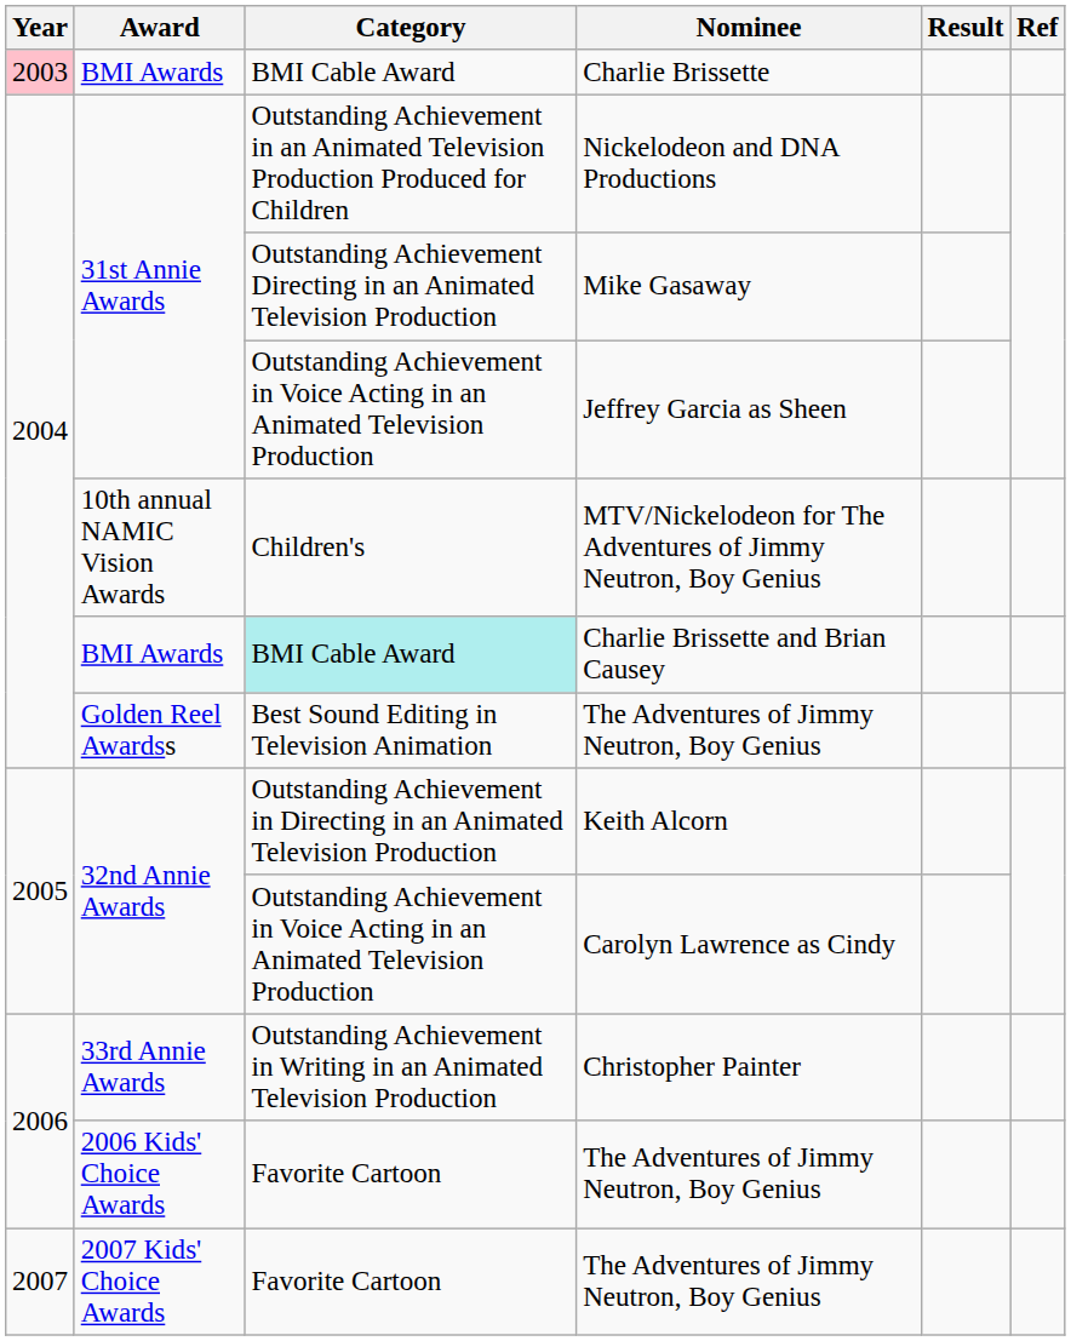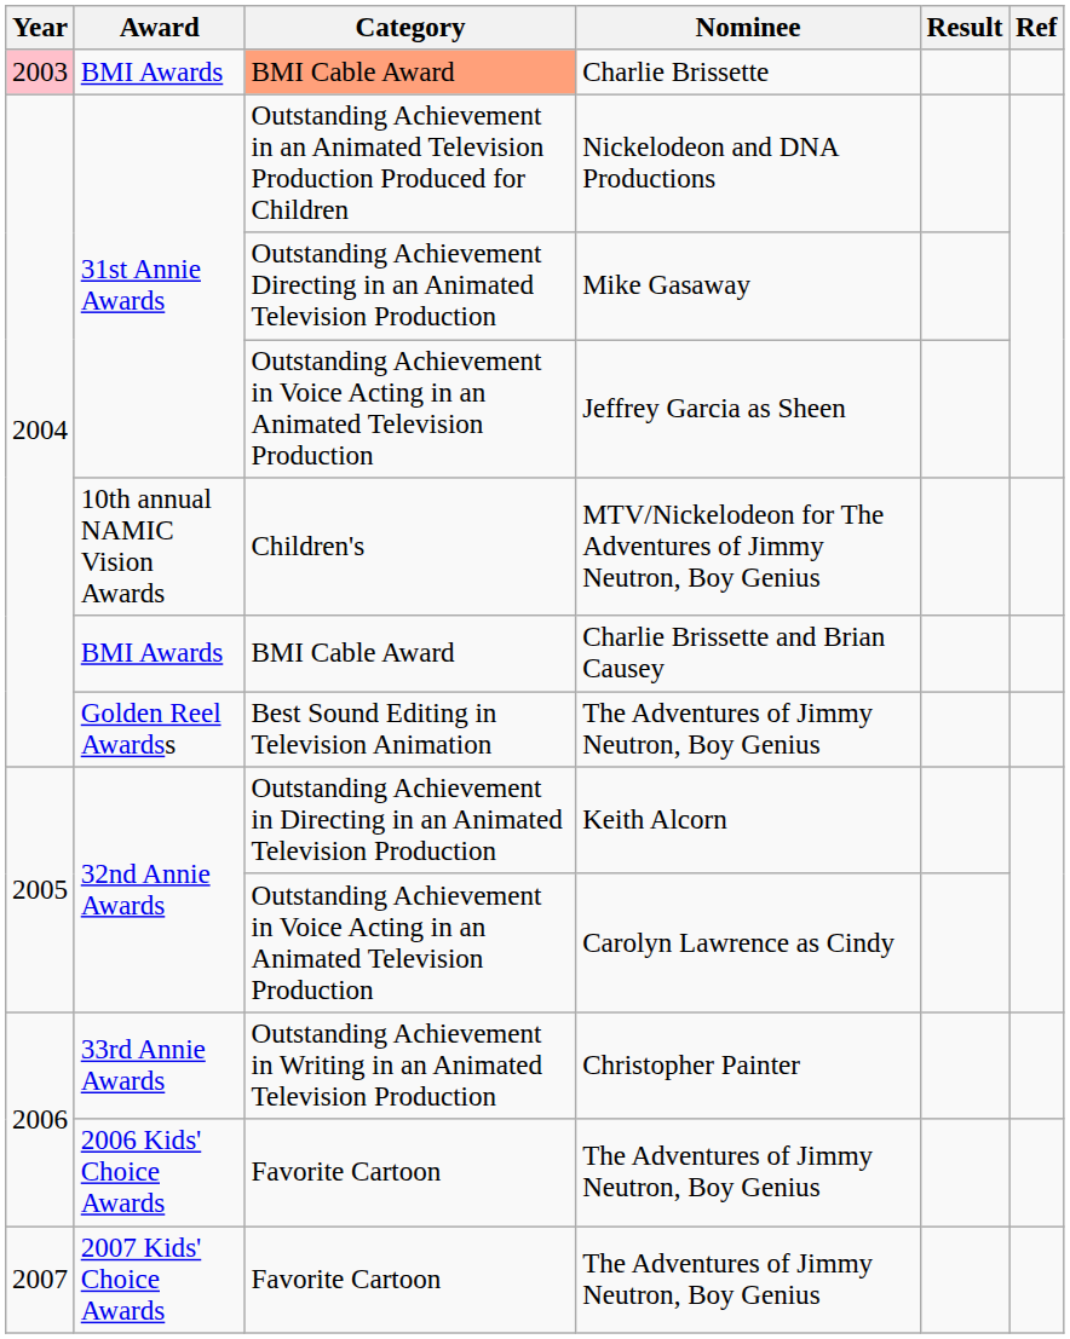Charlie Brissette | Category: no background -> lightsalmon background
Charlie Brissette and Brian Causey | Category: paleturquoise background -> no background
